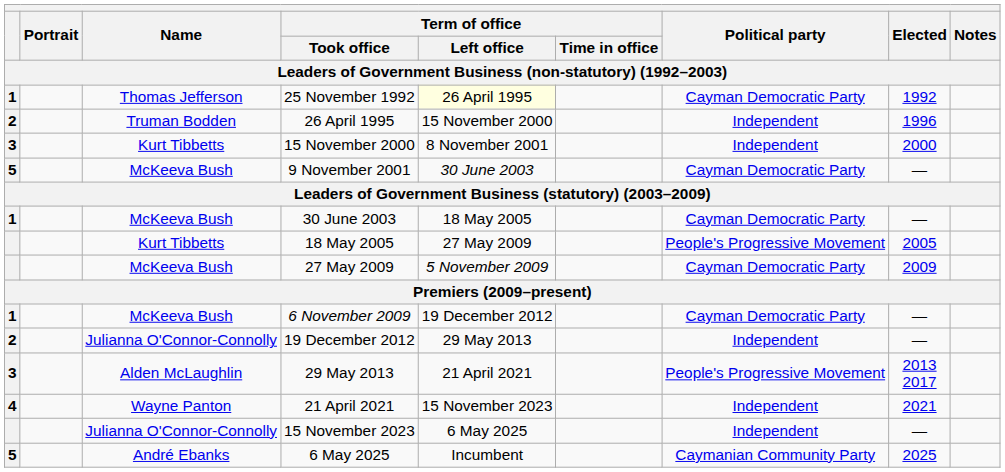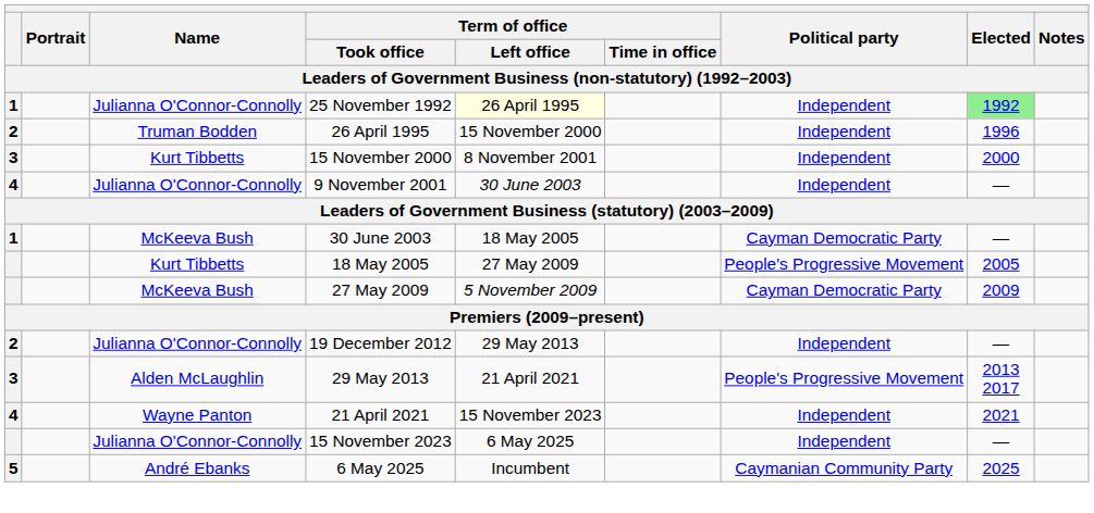25 November 1992 | Name: Thomas Jefferson -> Julianna O'Connor-Connolly
25 November 1992 | Political party: Cayman Democratic Party -> Independent
25 November 1992 | Elected: no background -> lightgreen background
9 November 2001 | column 1: 5 -> 4
9 November 2001 | Name: McKeeva Bush -> Julianna O'Connor-Connolly
9 November 2001 | Political party: Cayman Democratic Party -> Independent
- row: 1 | McKeeva Bush | 6 November 2009 | 19 December 2012 | Cayman Democratic Party | —
